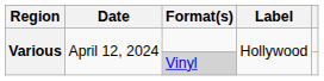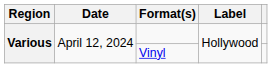Vinyl | Format(s): lightgrey background -> no background
